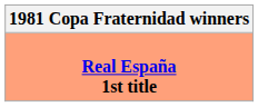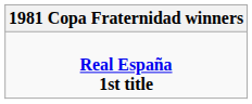row 2 | column 1: lightsalmon background -> no background
